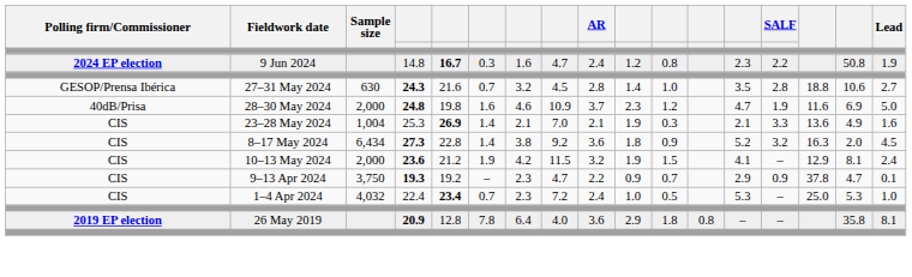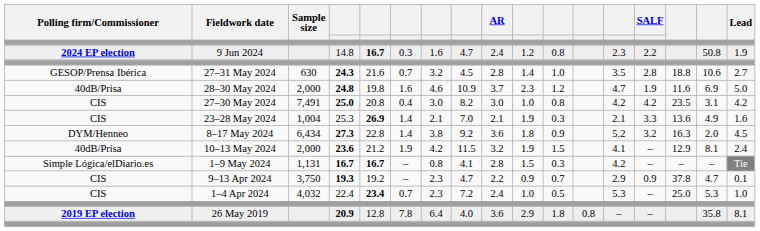+ row: CIS | 27–30 May 2024 | 7,491 | 25.0 | 20.8 | 0.4 | 3.0 | 8.2 | 3.0 | 1.0 | 0.8 | 4.2 | 4.2 | 23.5 | 3.1 | 4.2
8–17 May 2024 | Polling firm/Commissioner: CIS -> DYM/Henneo
10–13 May 2024 | Polling firm/Commissioner: CIS -> 40dB/Prisa
+ row: Simple Lógica/elDiario.es | 1–9 May 2024 | 1,131 | 16.7 | 16.7 | – | 0.8 | 4.1 | 2.8 | 1.5 | 0.3 | 4.2 | – | – | – | Tie
